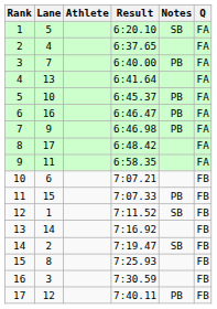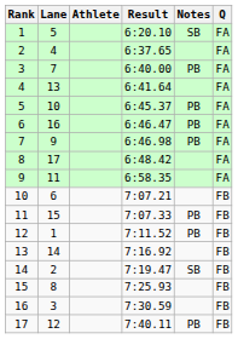row 13 | Notes: SB -> PB
